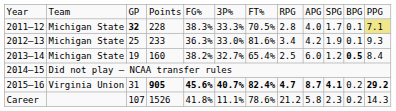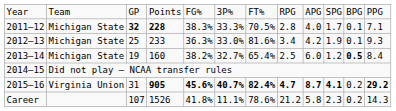2011–12 | column 4: normal -> bold
2011–12 | column 12: khaki background -> no background
